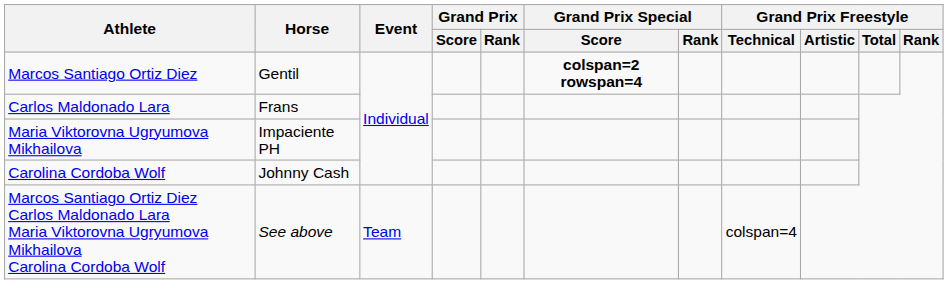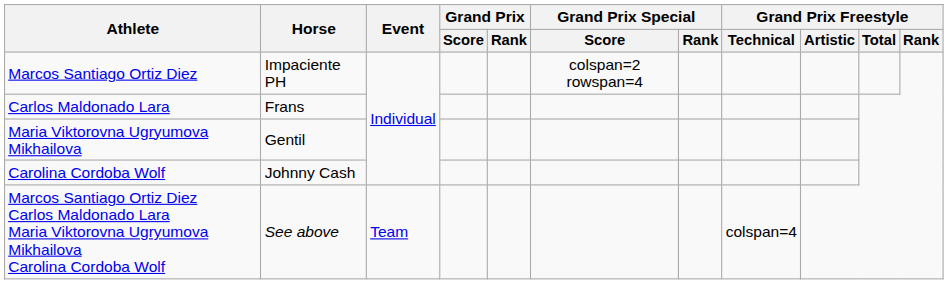Marcos Santiago Ortiz Diez | Horse: Gentil -> Impaciente PH
Marcos Santiago Ortiz Diez | Grand Prix Special / Score: bold -> normal
Maria Viktorovna Ugryumova Mikhailova | Horse: Impaciente PH -> Gentil
